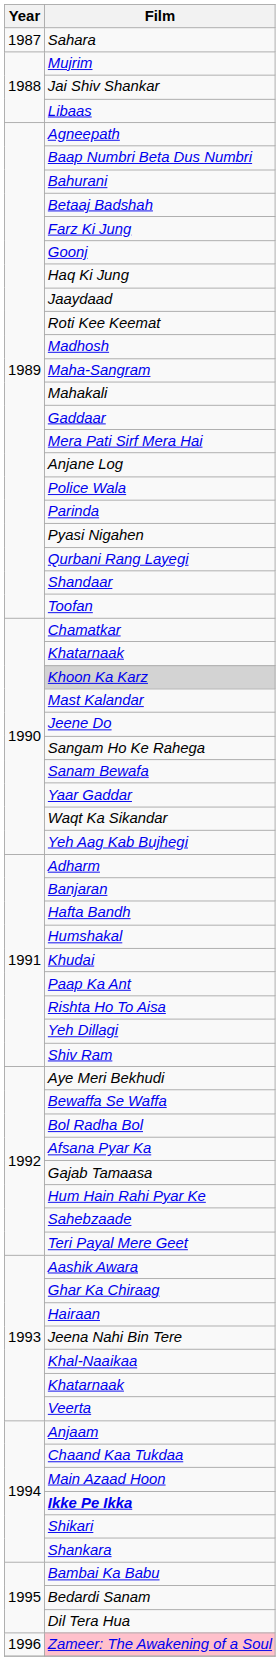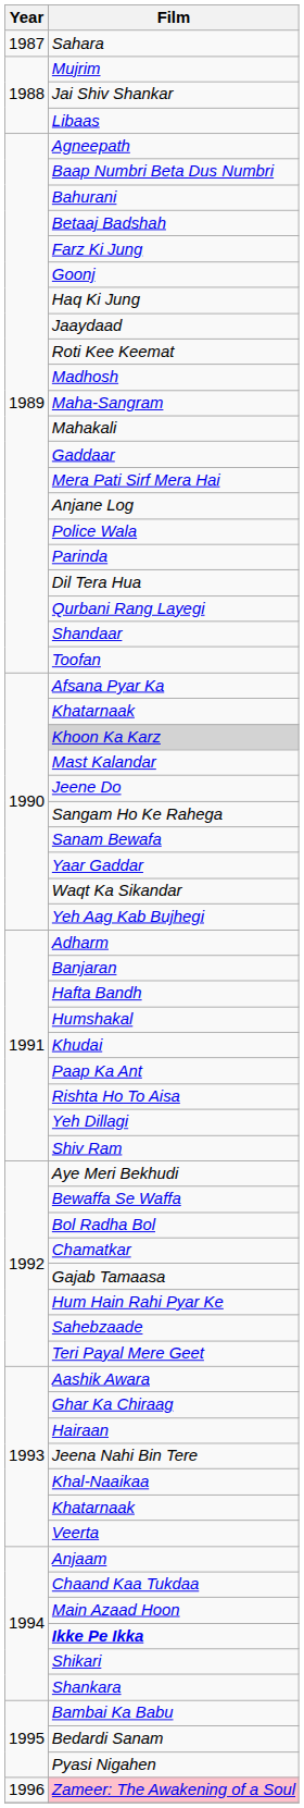row 23 | Film: Pyasi Nigahen -> Dil Tera Hua
row 27 | Film: Chamatkar -> Afsana Pyar Ka
row 49 | Film: Afsana Pyar Ka -> Chamatkar
row 69 | Film: Dil Tera Hua -> Pyasi Nigahen
